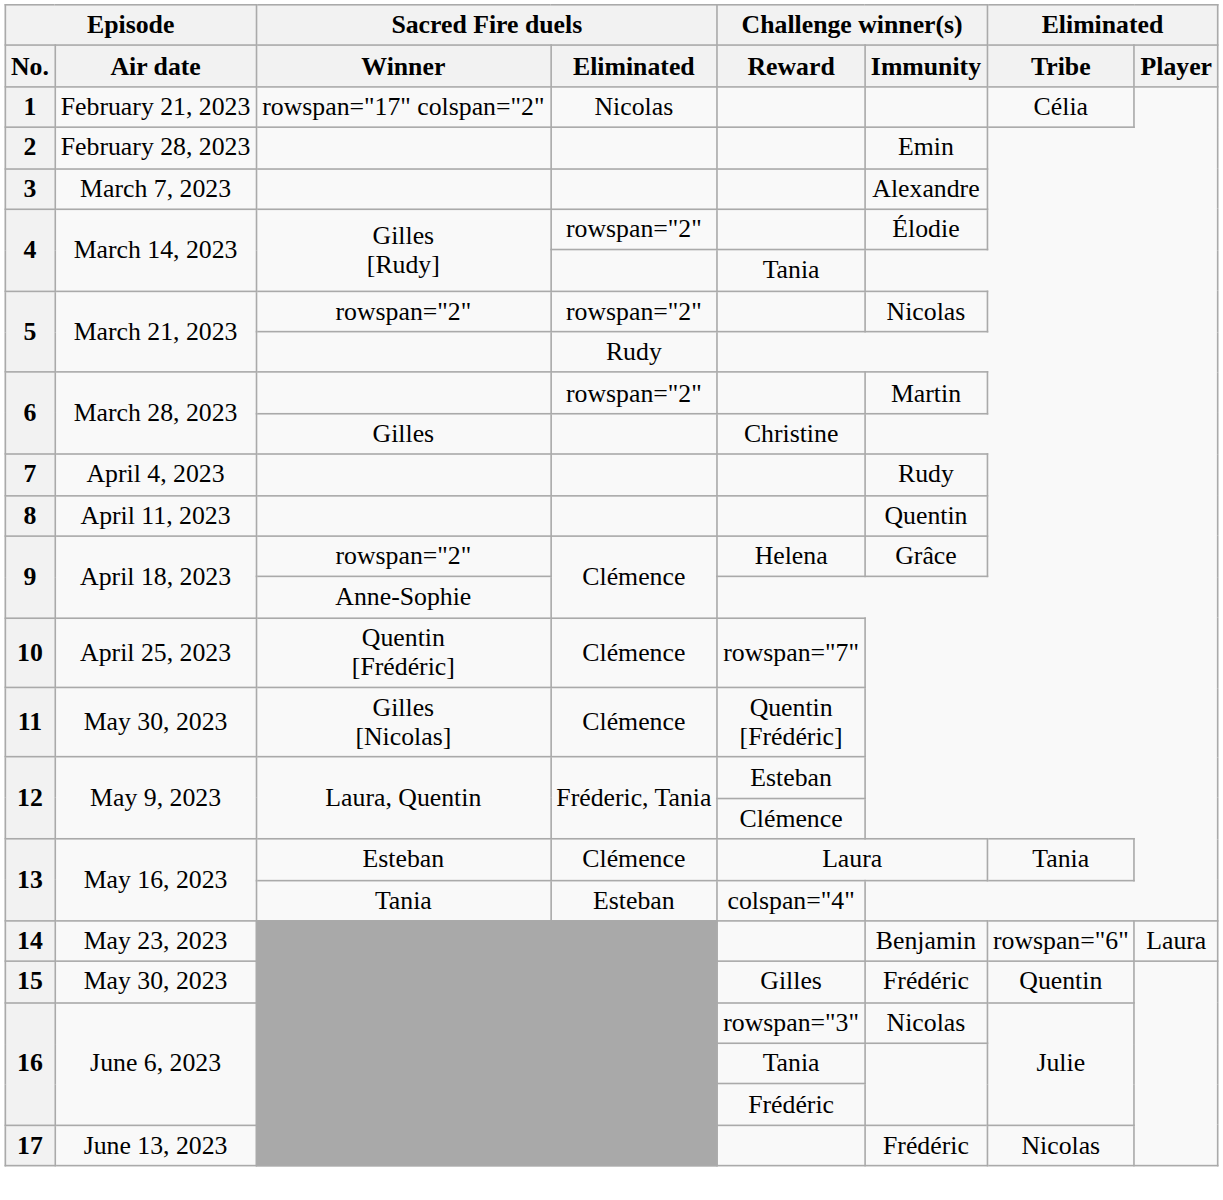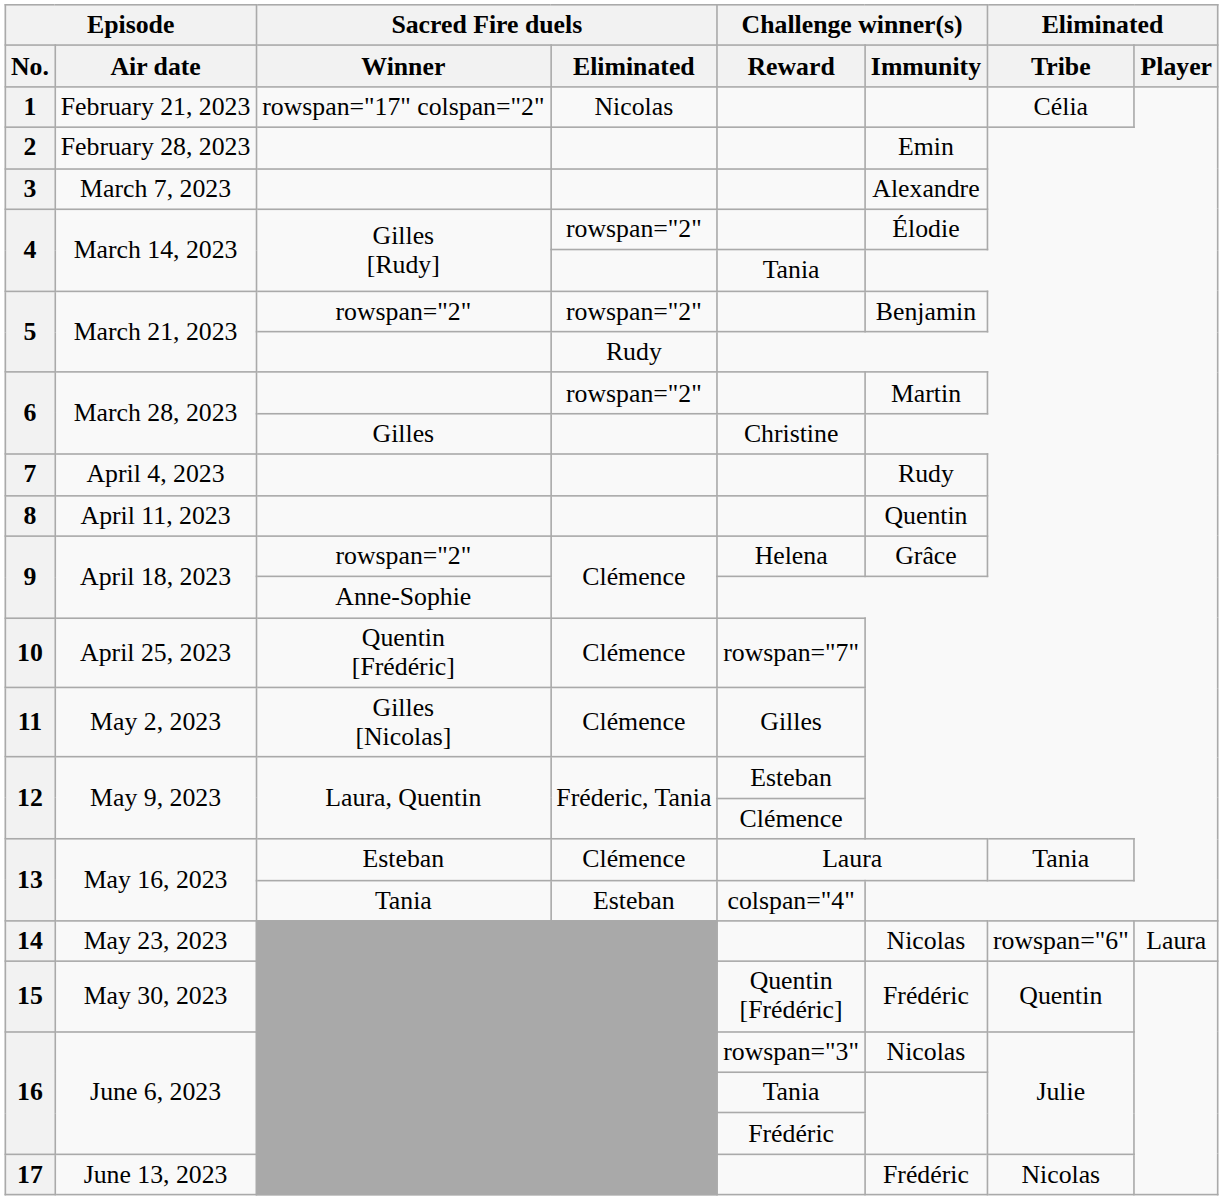5 / rowspan="2" | Challenge winner(s) / Immunity: Nicolas -> Benjamin
11 | Episode / Air date: May 30, 2023 -> May 2, 2023
11 | Challenge winner(s) / Reward: Quentin [Frédéric] -> Gilles
14 | Challenge winner(s) / Immunity: Benjamin -> Nicolas
15 | Challenge winner(s) / Reward: Gilles -> Quentin [Frédéric]
